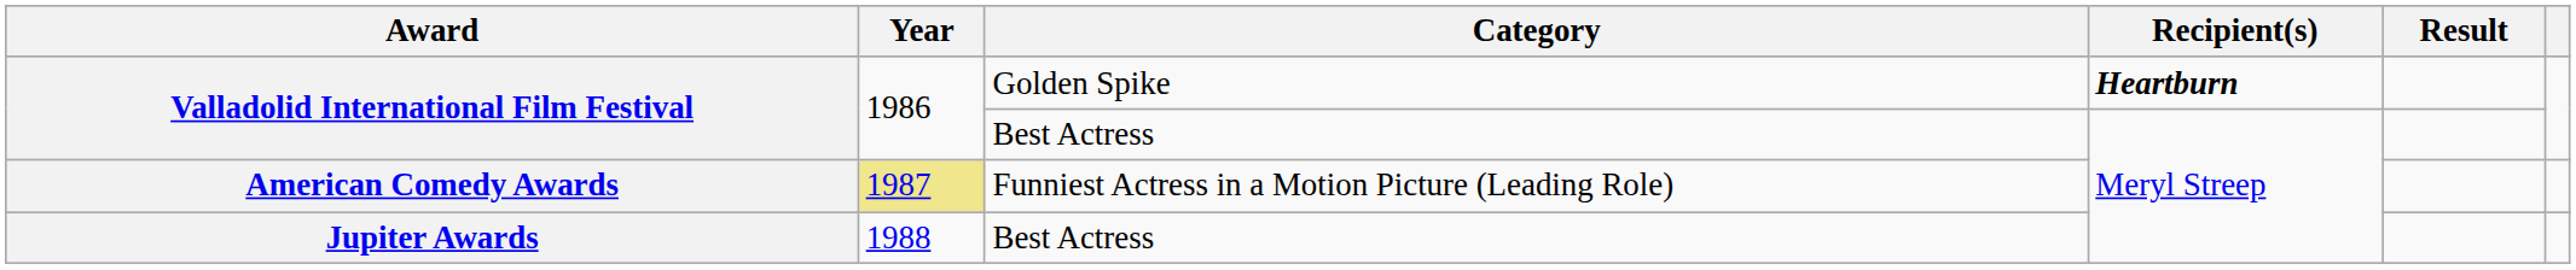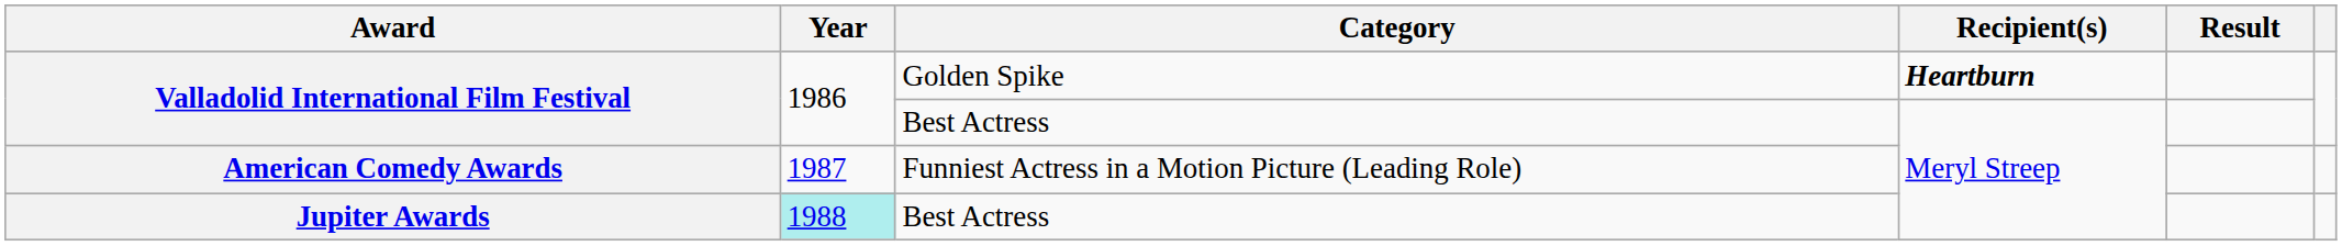American Comedy Awards | Year: khaki background -> no background
Jupiter Awards | Year: no background -> paleturquoise background
